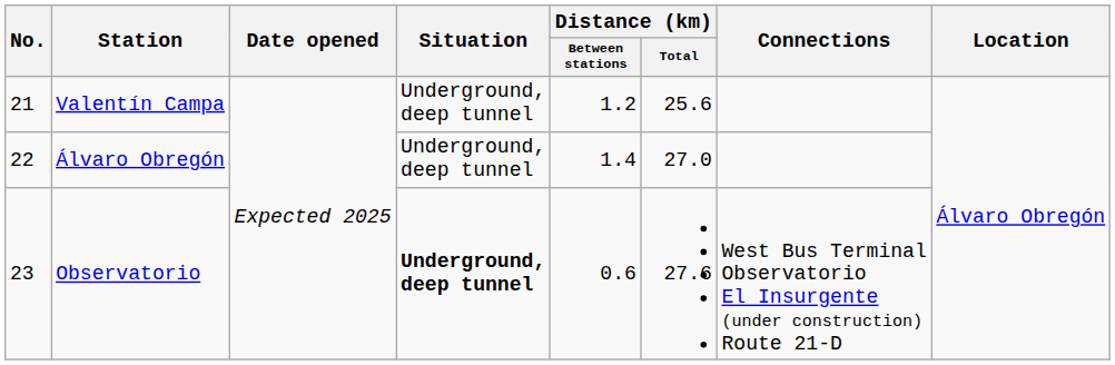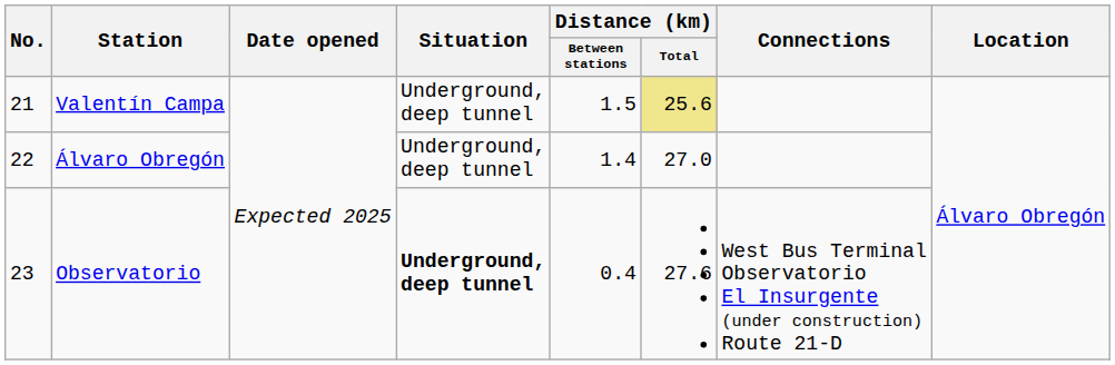Valentín Campa | Distance (km) / Between stations: 1.2 -> 1.5
Valentín Campa | Distance (km) / Total: no background -> khaki background
Observatorio | Distance (km) / Between stations: 0.6 -> 0.4
